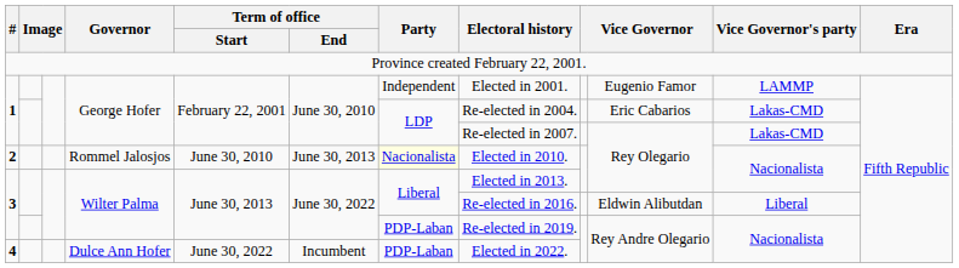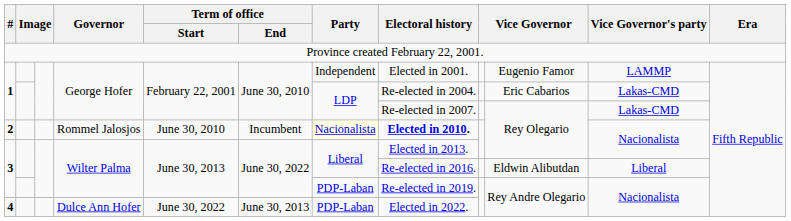2 | Term of office / End: June 30, 2013 -> Incumbent
2 | Electoral history: normal -> bold
4 | Term of office / End: Incumbent -> June 30, 2013
